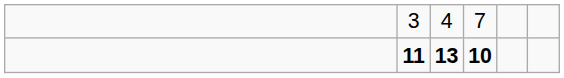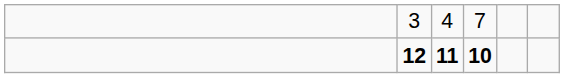row 2 | column 2: 11 -> 12
row 2 | column 3: 13 -> 11
